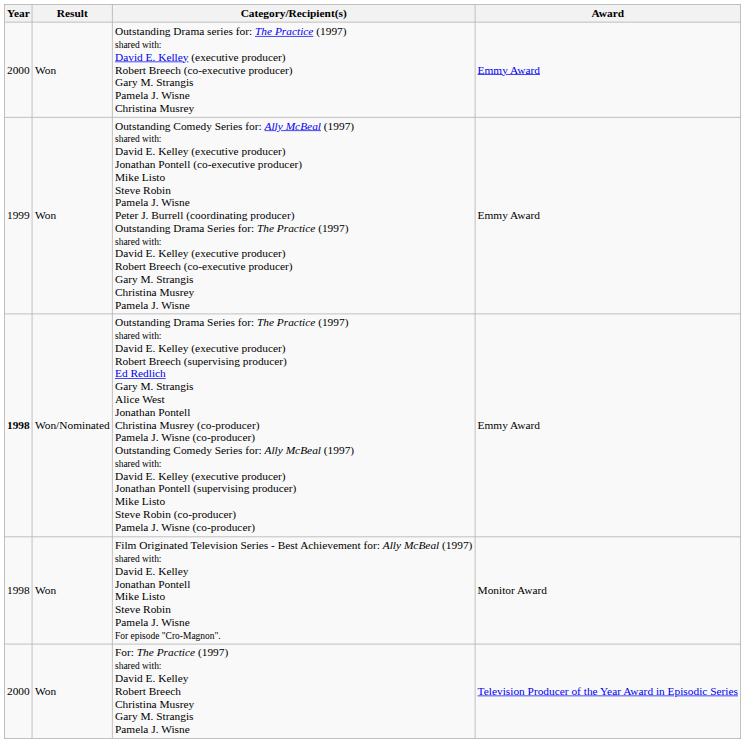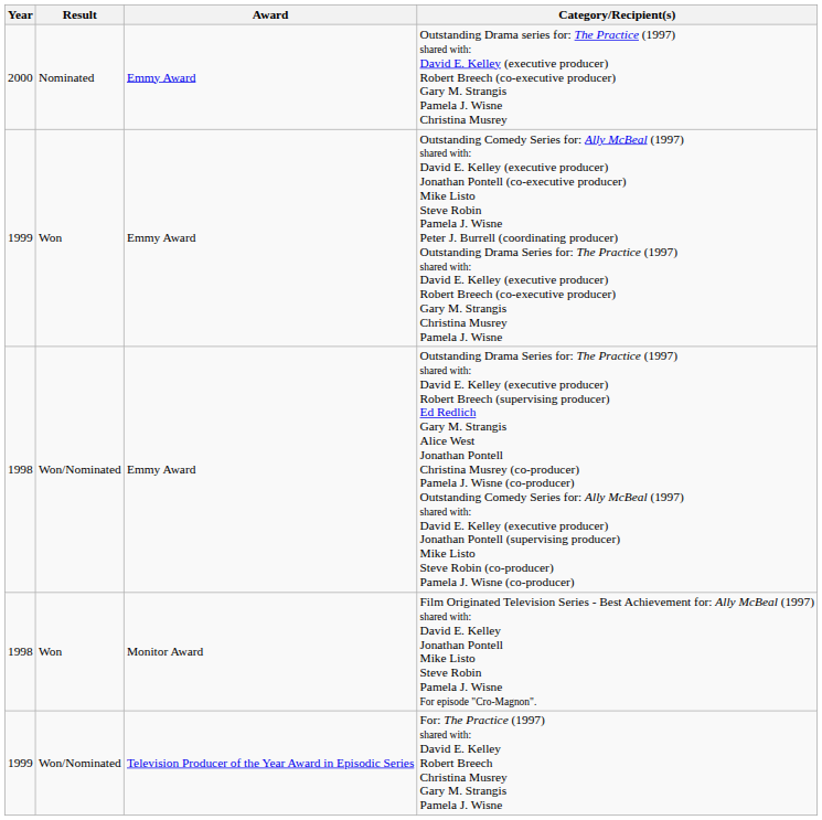columns swapped: Award <-> Category/Recipient(s)
row 2 | Result: Won -> Nominated
row 4 | Year: bold -> normal
row 6 | Year: 2000 -> 1999
row 6 | Result: Won -> Won/Nominated
